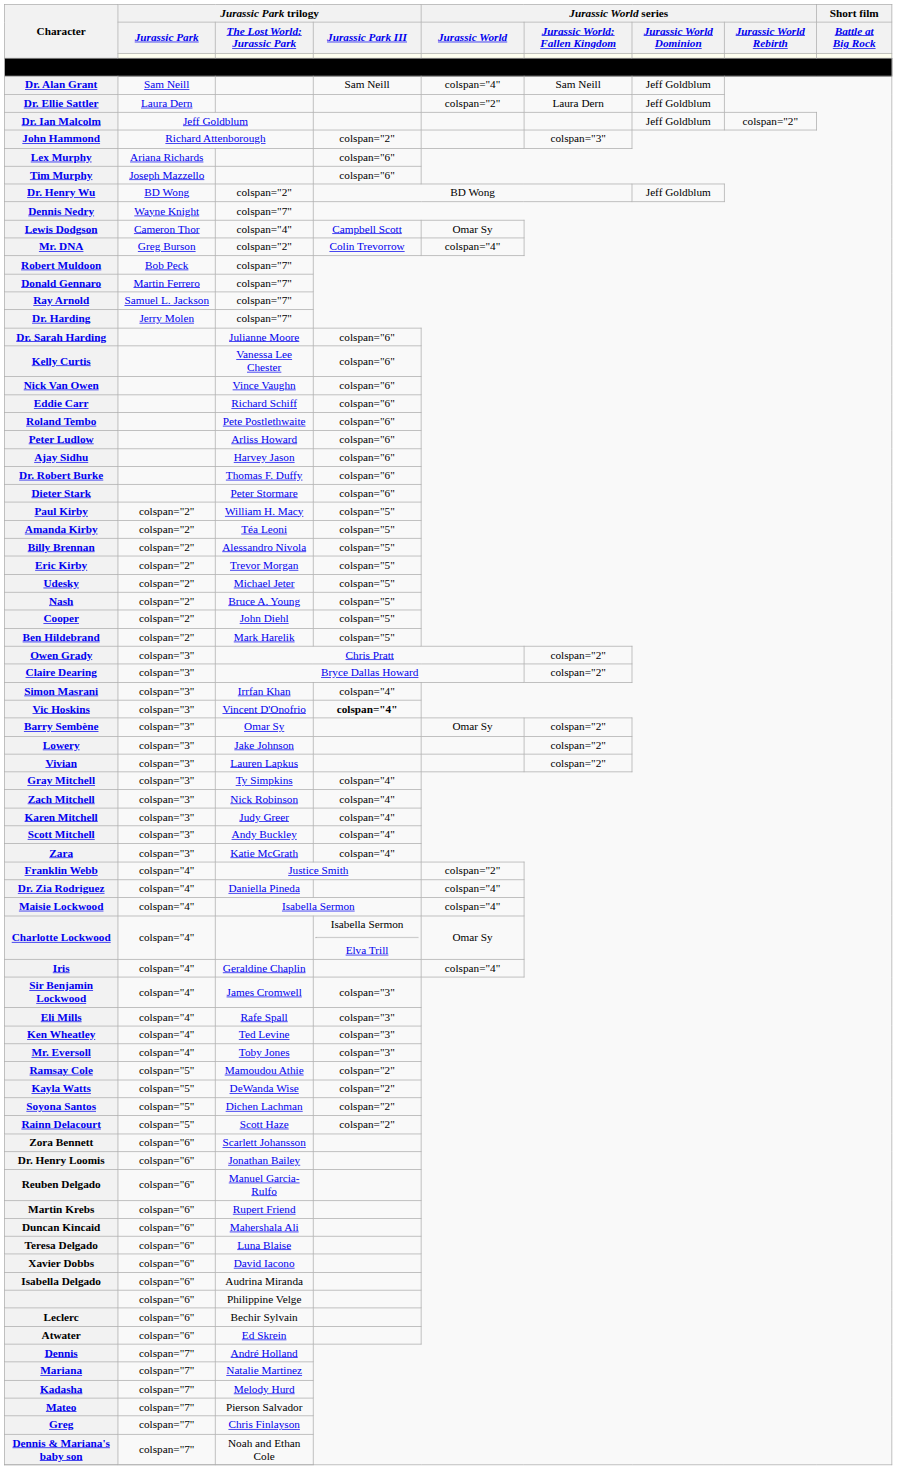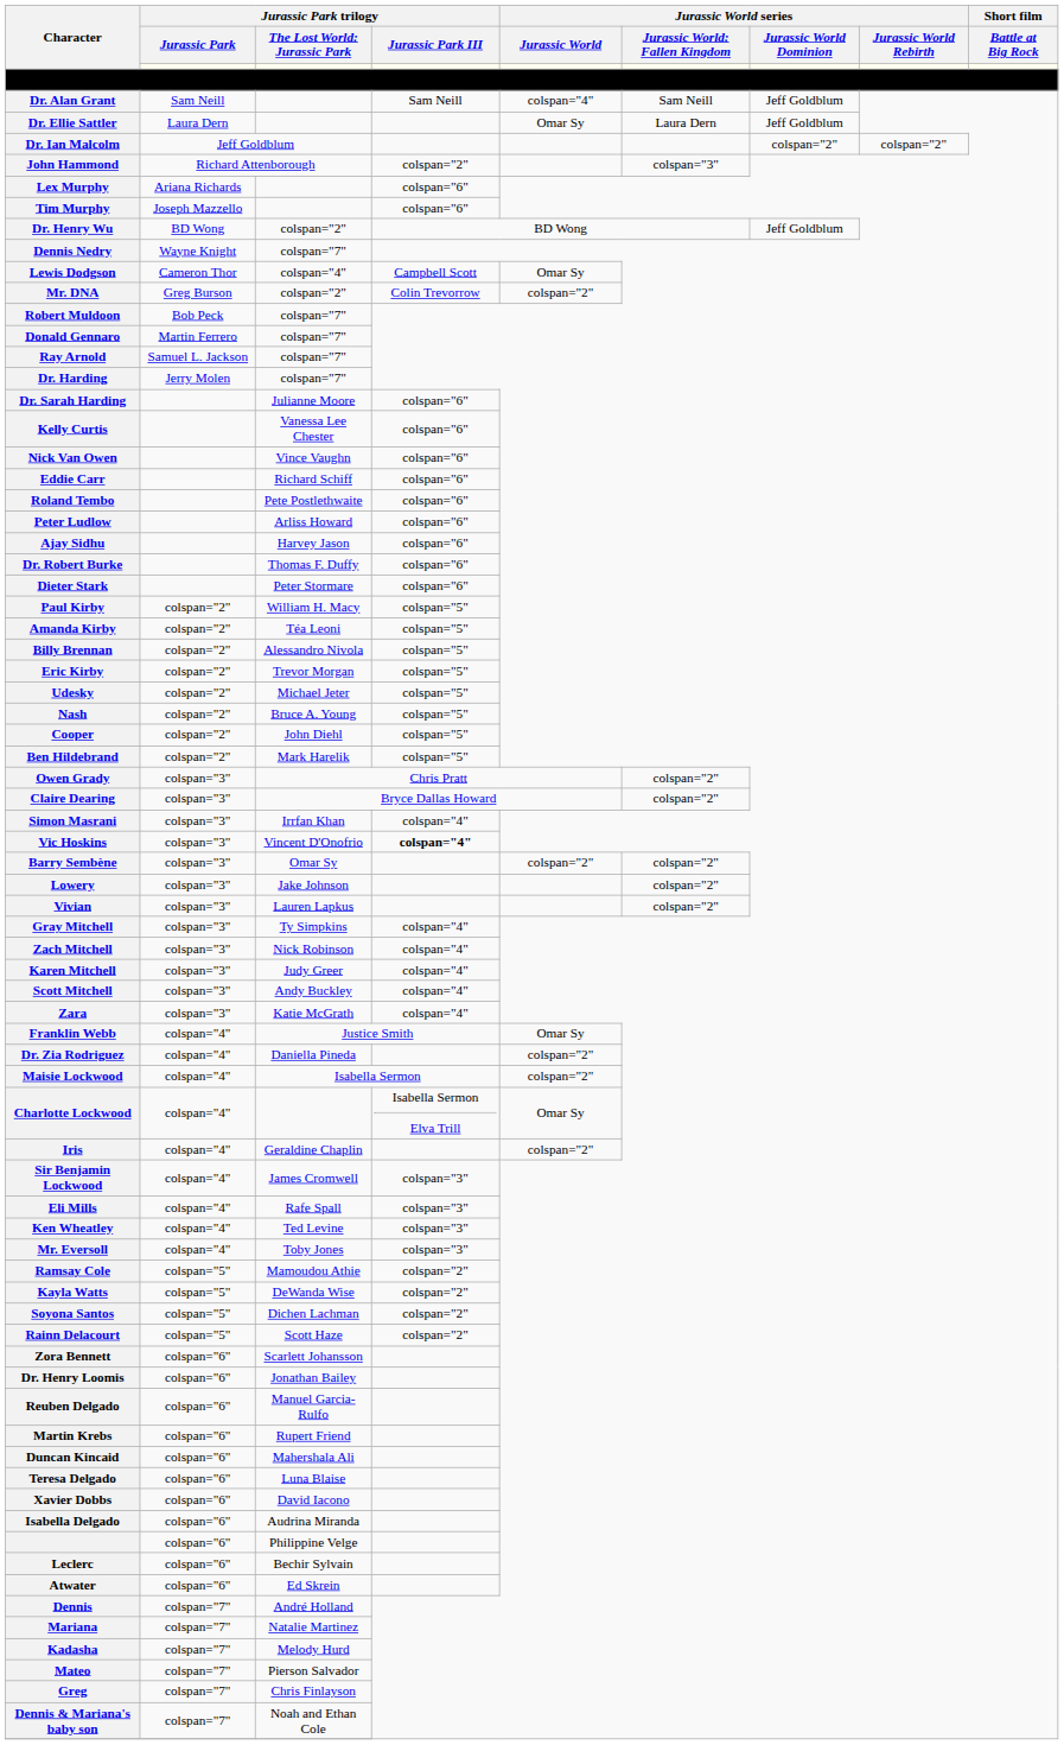Dr. Ellie Sattler | Jurassic World series / Jurassic World: colspan="2" -> Omar Sy
Dr. Ian Malcolm | Jurassic World series / Jurassic World Dominion: Jeff Goldblum -> colspan="2"
Mr. DNA | Jurassic World series / Jurassic World: colspan="4" -> colspan="2"
Barry Sembène | Jurassic World series / Jurassic World: Omar Sy -> colspan="2"
Franklin Webb | Jurassic World series / Jurassic World: colspan="2" -> Omar Sy
Dr. Zia Rodriguez | Jurassic World series / Jurassic World: colspan="4" -> colspan="2"
Maisie Lockwood | Jurassic World series / Jurassic World: colspan="4" -> colspan="2"
Iris | Jurassic World series / Jurassic World: colspan="4" -> colspan="2"
